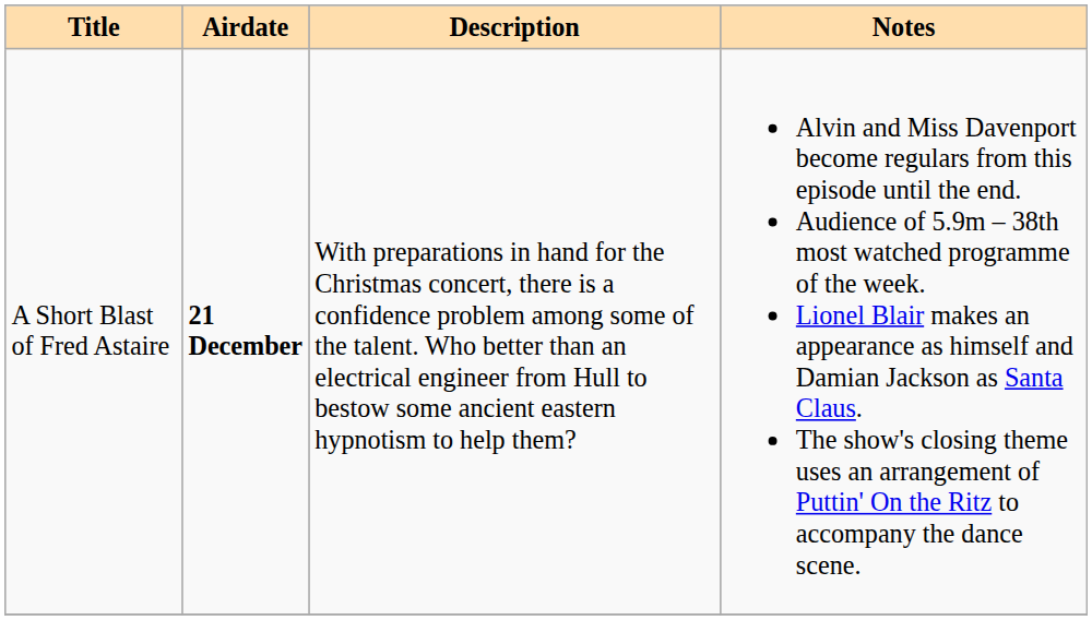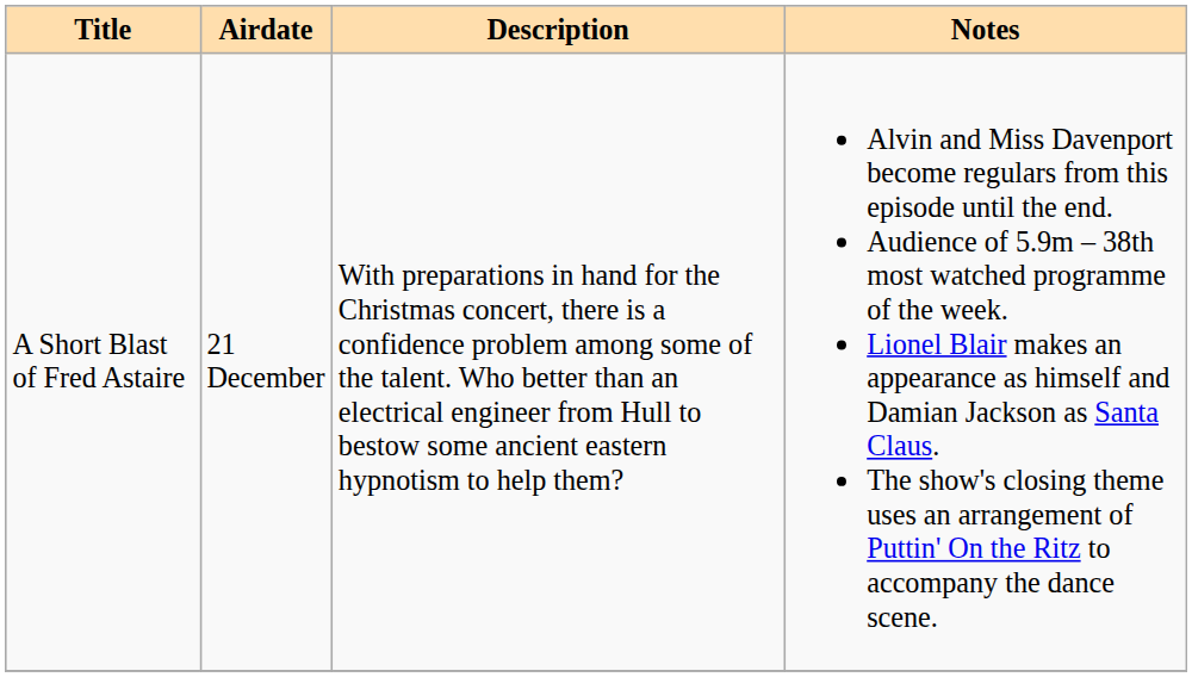A Short Blast of Fred Astaire | Airdate: bold -> normal
